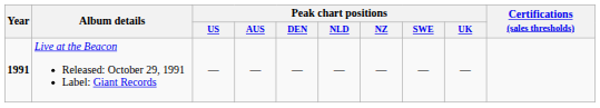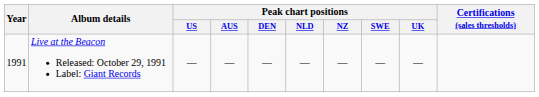row 3 | Year: bold -> normal
